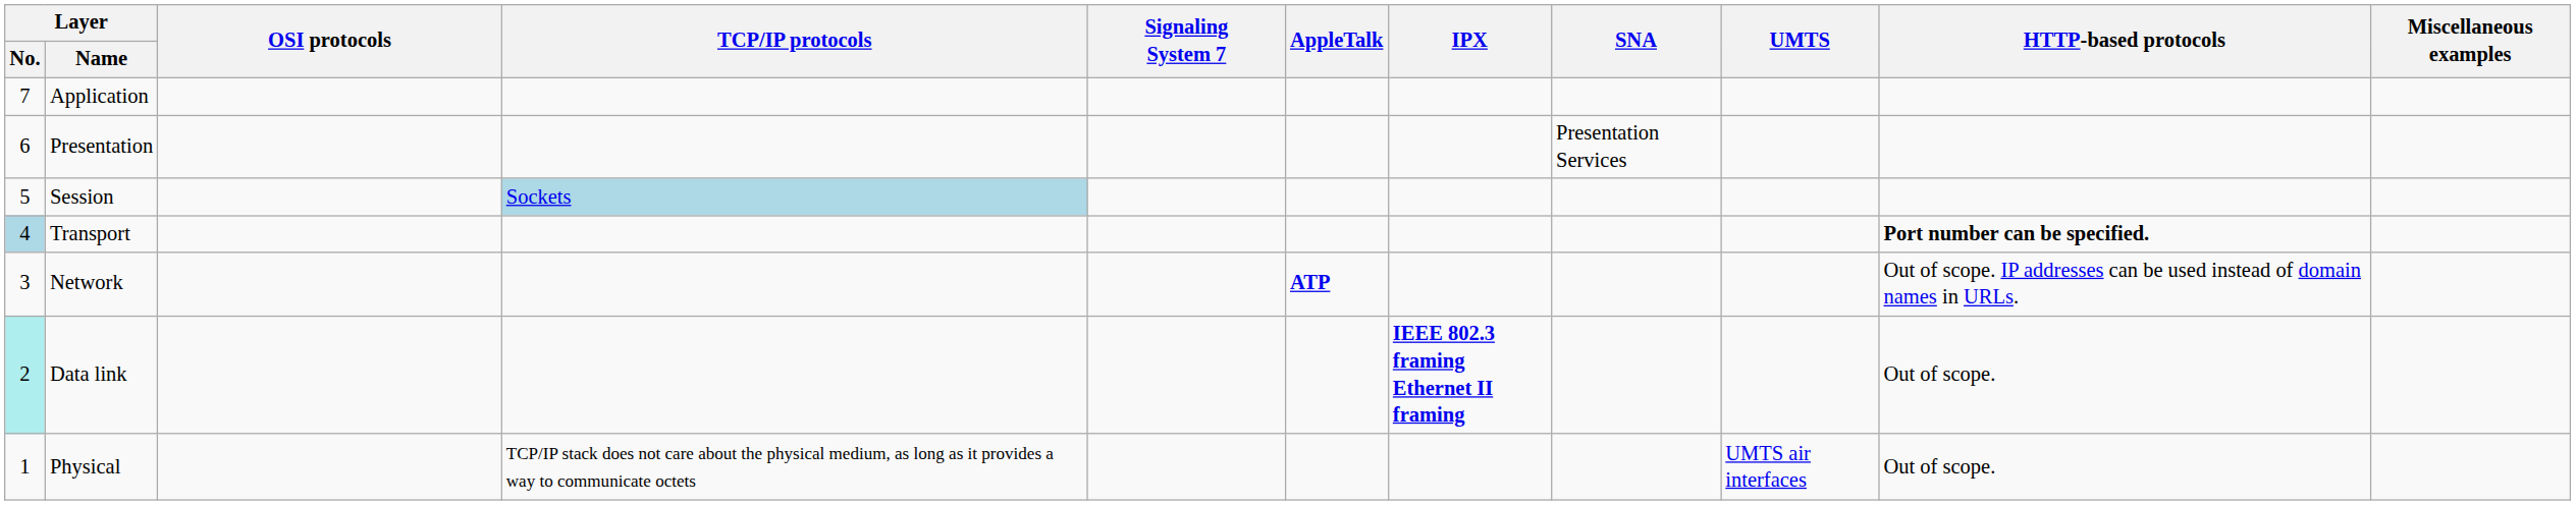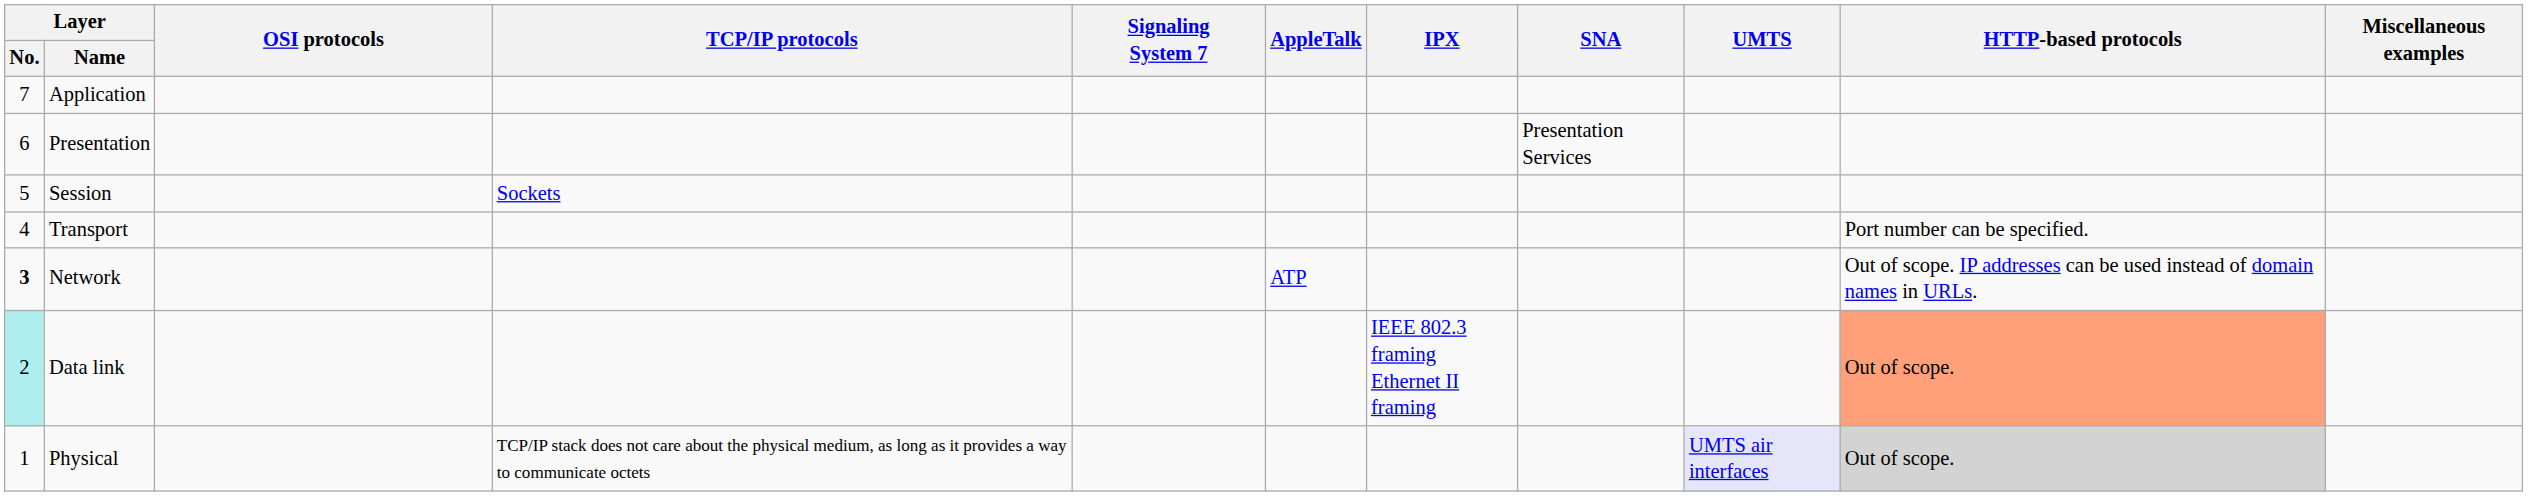Session | TCP/IP protocols: lightblue background -> no background
Transport | Layer / No.: lightblue background -> no background
Transport | HTTP-based protocols: bold -> normal
Network | Layer / No.: normal -> bold
Network | AppleTalk: bold -> normal
Data link | IPX: bold -> normal
Data link | HTTP-based protocols: no background -> lightsalmon background
Physical | UMTS: no background -> lavender background
Physical | HTTP-based protocols: no background -> lightgrey background
